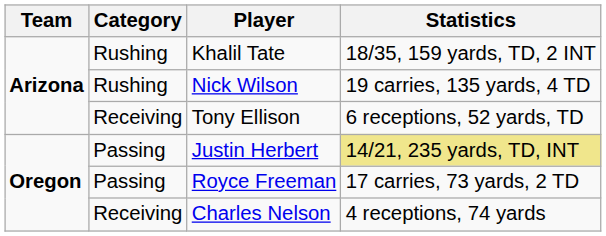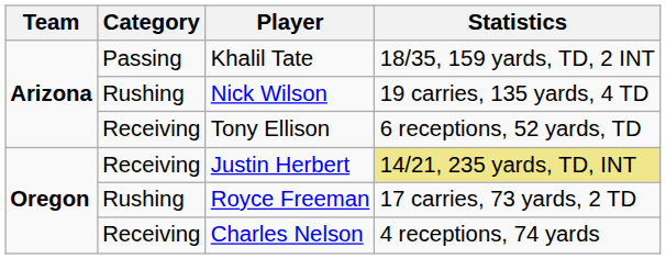Khalil Tate | Category: Rushing -> Passing
Justin Herbert | Category: Passing -> Receiving
Royce Freeman | Category: Passing -> Rushing
